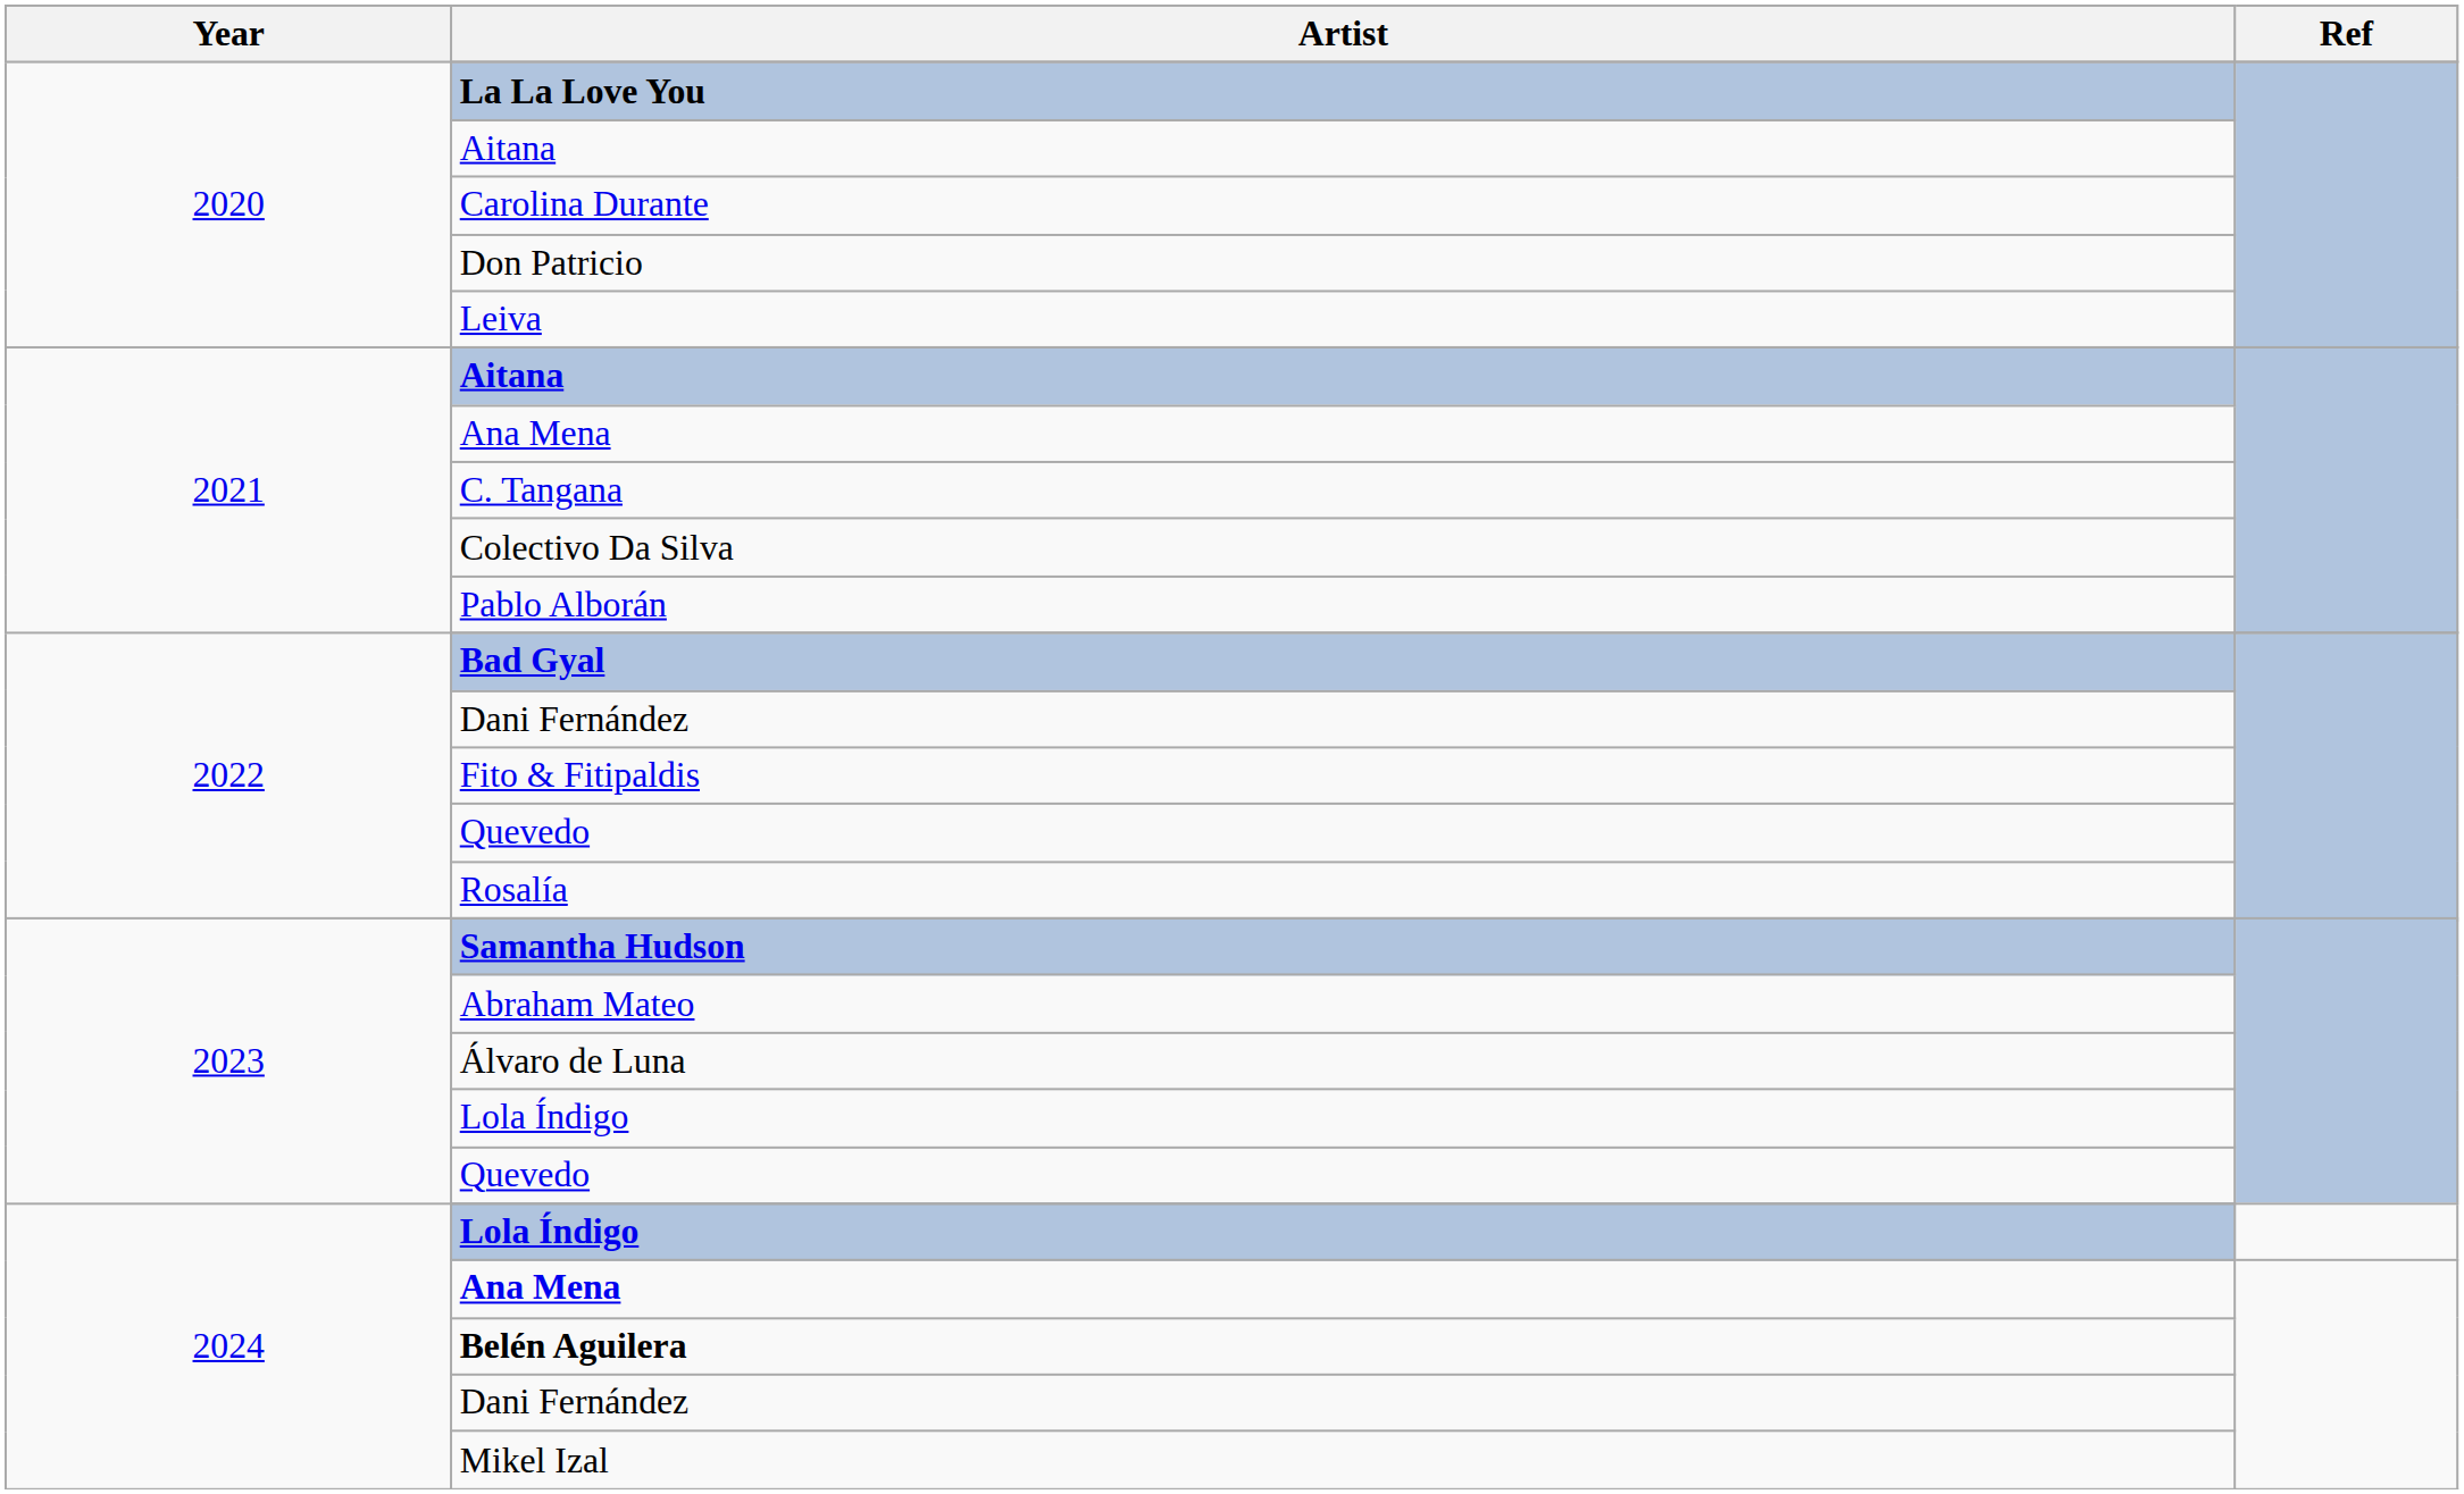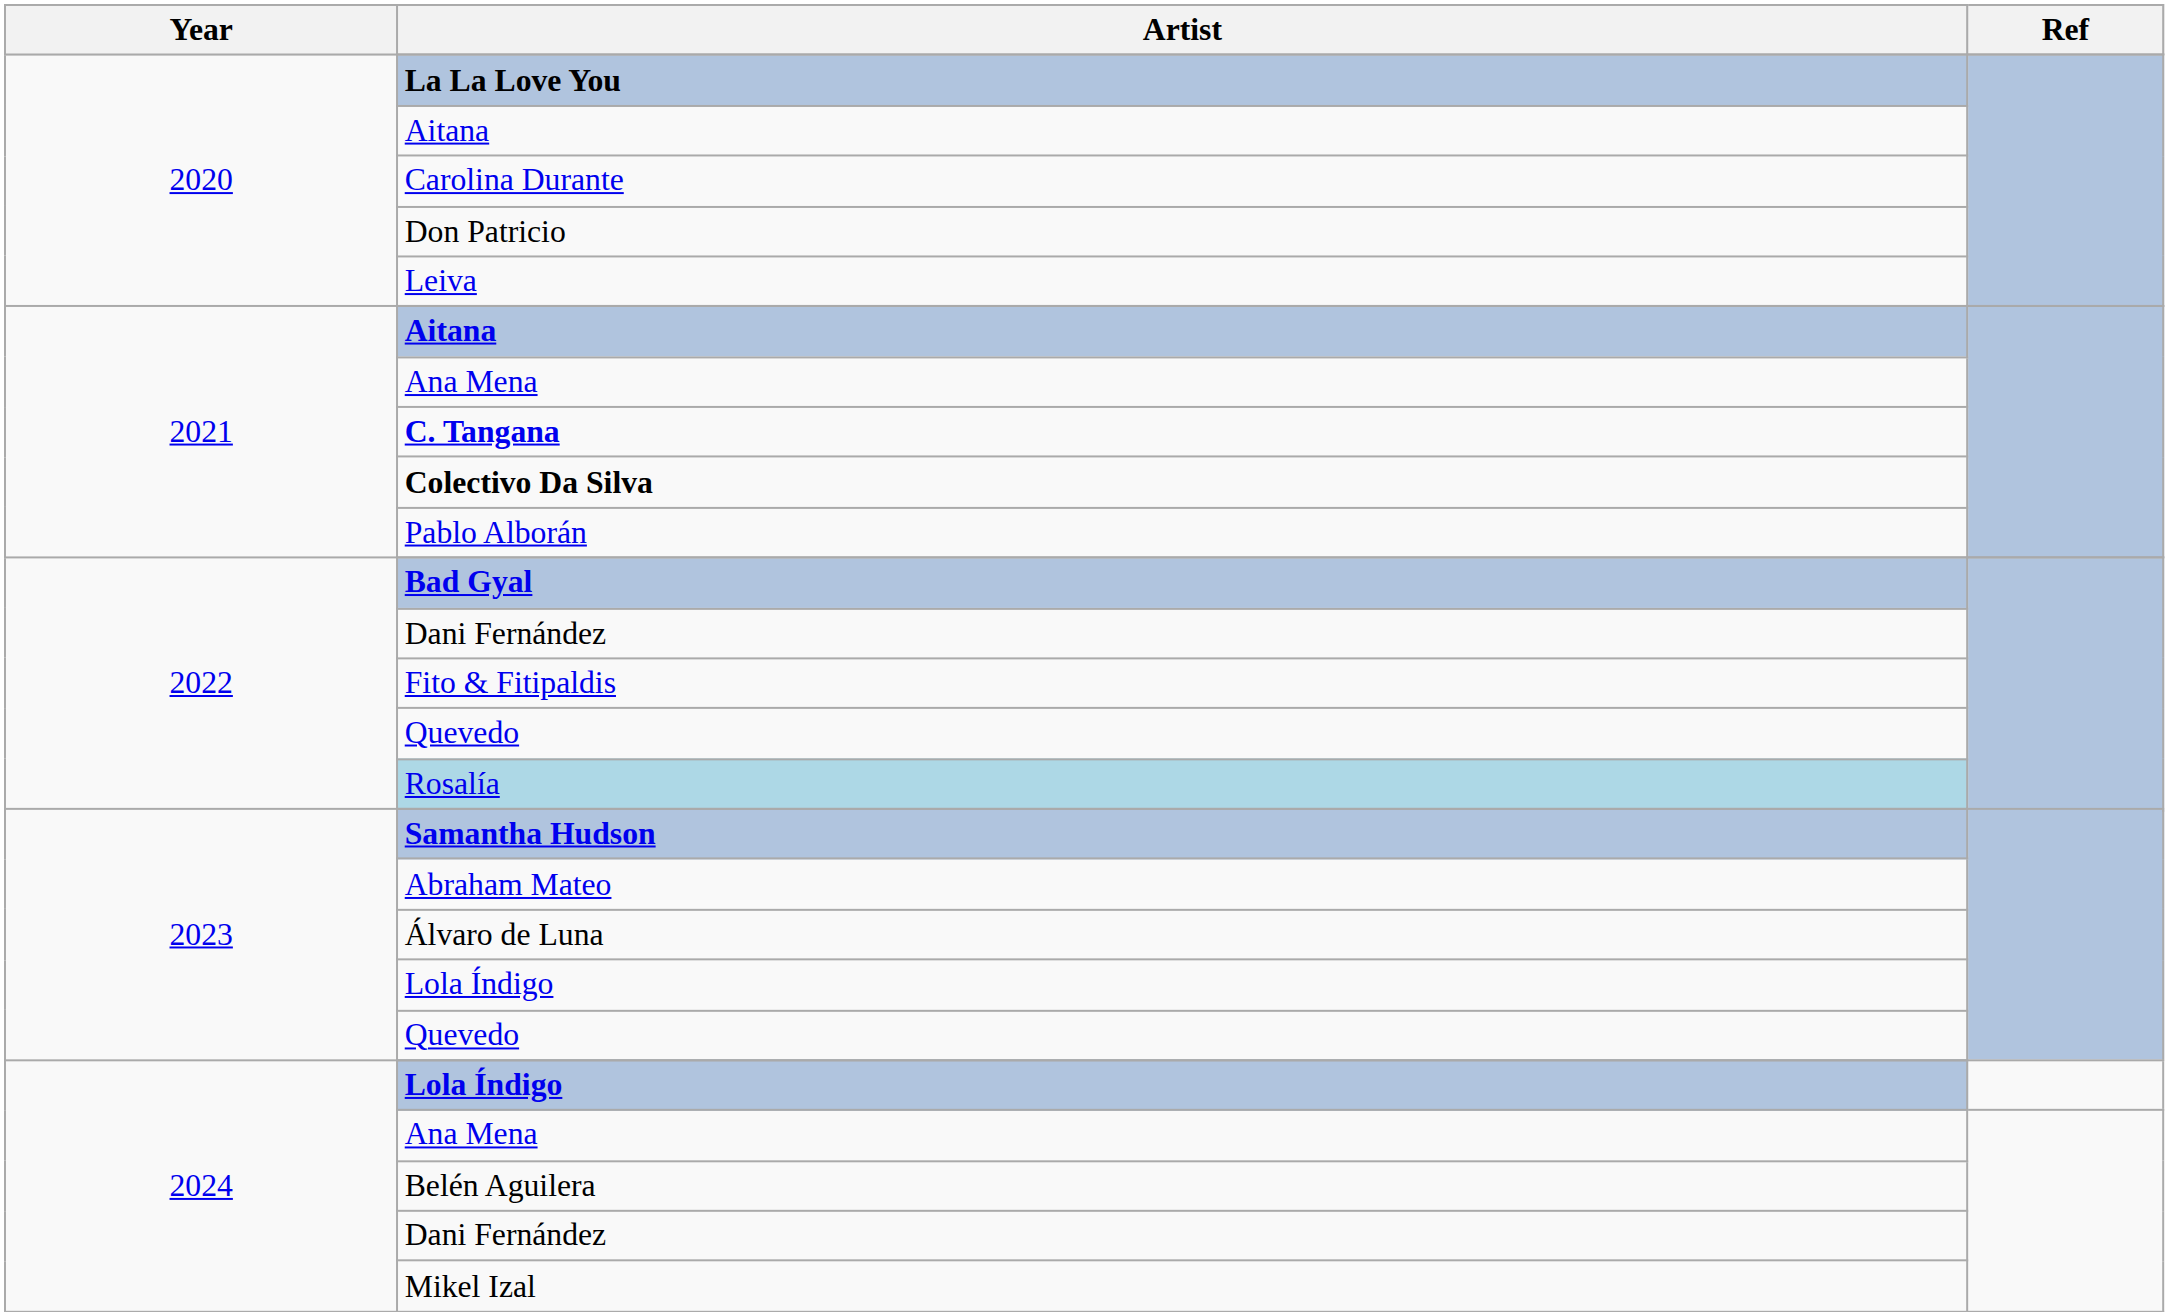C. Tangana | Artist: normal -> bold
Colectivo Da Silva | Artist: normal -> bold
Rosalía | Artist: no background -> lightblue background
2024 / Ana Mena | Artist: bold -> normal
Belén Aguilera | Artist: bold -> normal
